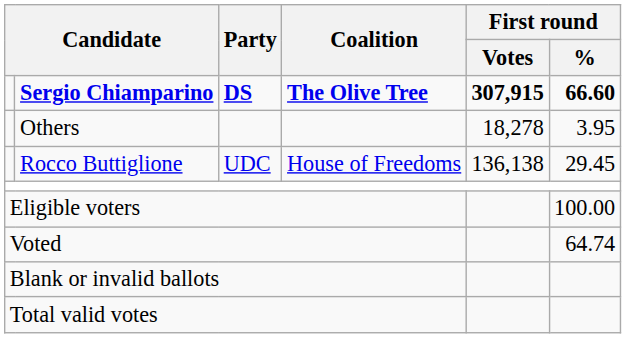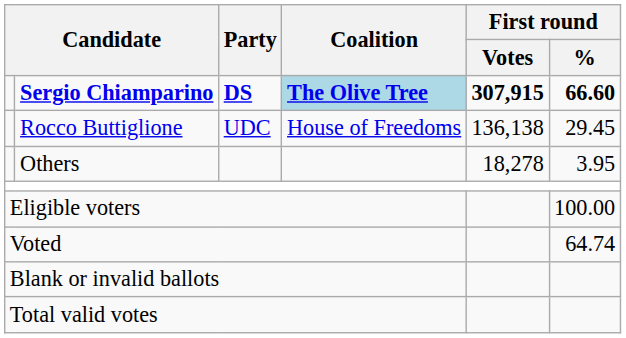Sergio Chiamparino | Coalition: no background -> lightblue background
rows swapped: Rocco Buttiglione <-> Others
